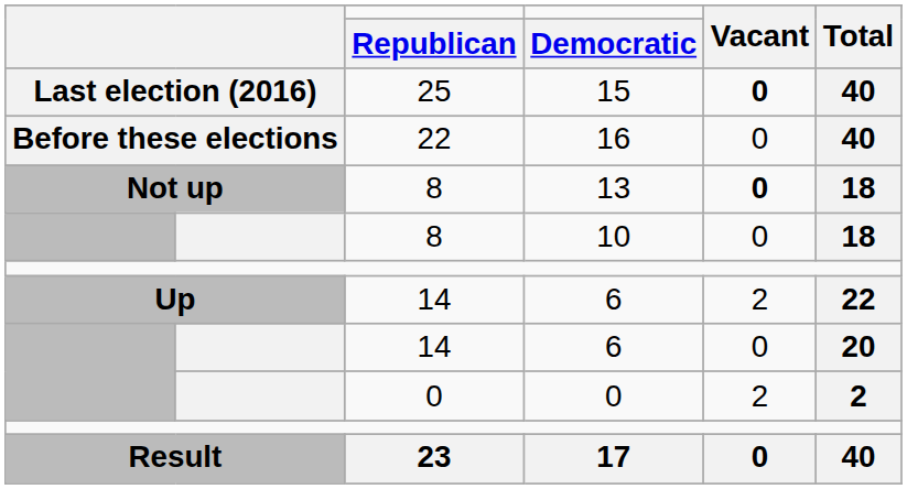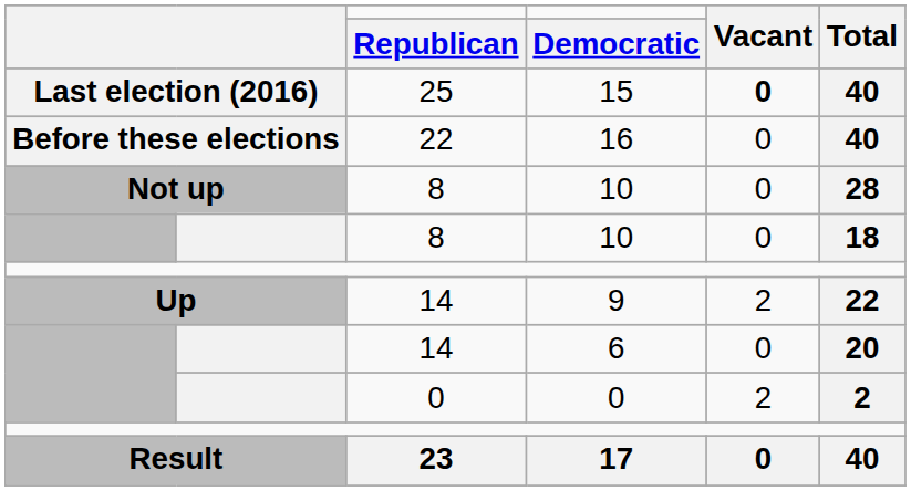Not up / 8 | Democratic: 13 -> 10
Not up / 8 | Vacant: bold -> normal
Not up / 8 | Total: 18 -> 28
Up / 14 | Democratic: 6 -> 9
